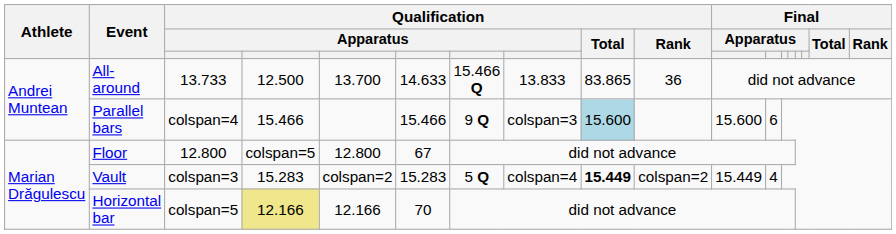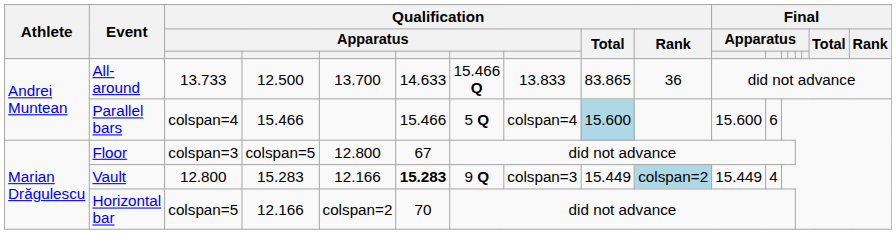Parallel bars | column 7: 9 Q -> 5 Q
Parallel bars | column 8: colspan=3 -> colspan=4
Floor | column 3: 12.800 -> colspan=3
Vault | column 3: colspan=3 -> 12.800
Vault | column 5: colspan=2 -> 12.166
Vault | column 6: normal -> bold
Vault | column 7: 5 Q -> 9 Q
Vault | column 8: colspan=4 -> colspan=3
Vault | Qualification / Total: bold -> normal
Vault | Qualification / Rank: no background -> lightblue background
Horizontal bar | column 4: khaki background -> no background
Horizontal bar | column 5: 12.166 -> colspan=2
